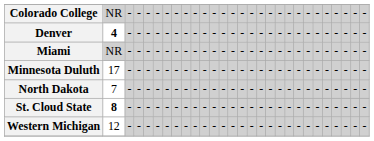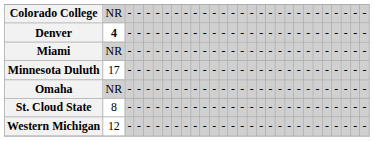- row: North Dakota | 7 | - | - | - | - | - | - | - | - | - | - | - | - | - | - | - | - | - | - | - | - | - | - | - | - | - | -
+ row: Omaha | NR | - | - | - | - | - | - | - | - | - | - | - | - | - | - | - | - | - | - | - | - | - | - | - | - | - | -
St. Cloud State | column 2: bold -> normal
